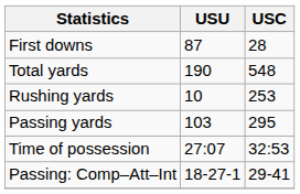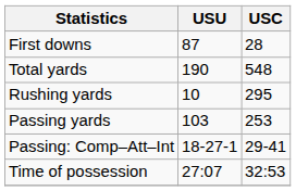Rushing yards | USC: 253 -> 295
Passing yards | USC: 295 -> 253
rows swapped: Passing: Comp–Att–Int <-> Time of possession
